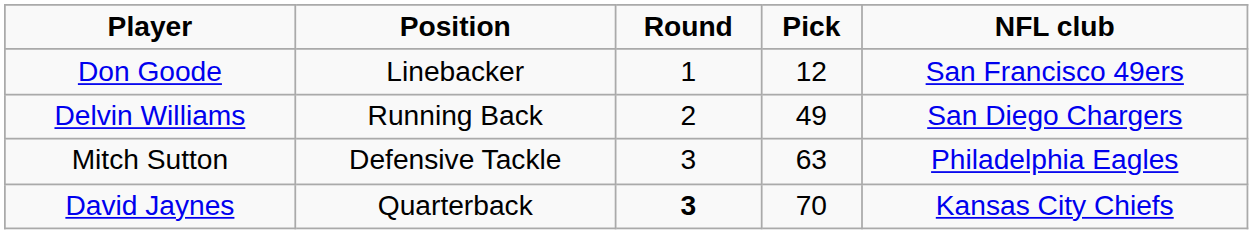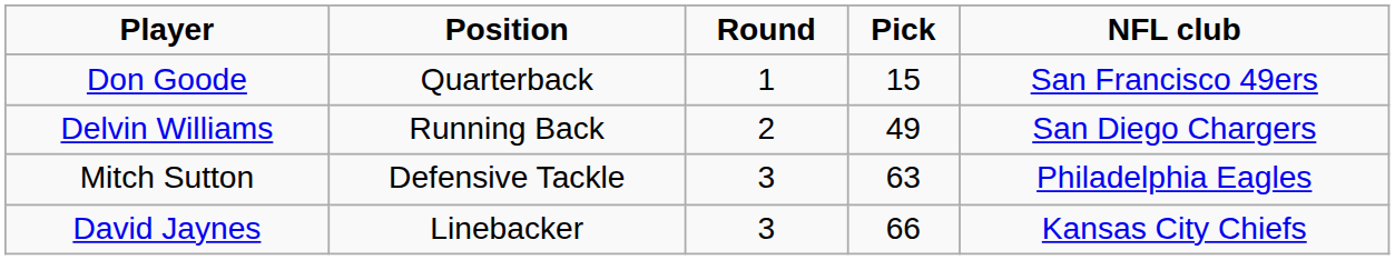Don Goode | Position: Linebacker -> Quarterback
Don Goode | Pick: 12 -> 15
David Jaynes | Position: Quarterback -> Linebacker
David Jaynes | Round: bold -> normal
David Jaynes | Pick: 70 -> 66
